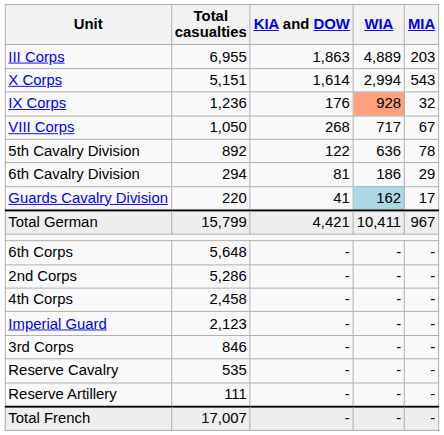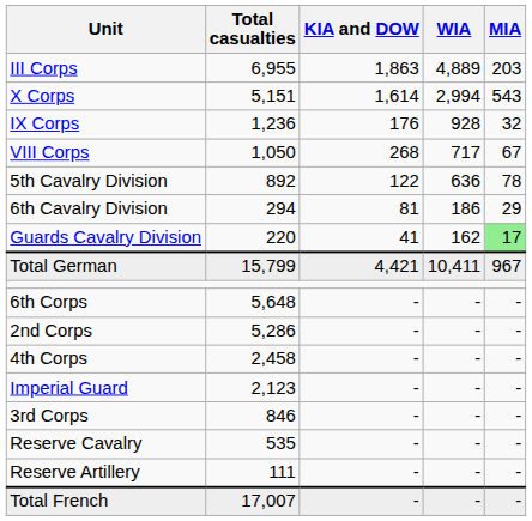IX Corps | WIA: lightsalmon background -> no background
Guards Cavalry Division | WIA: lightblue background -> no background
Guards Cavalry Division | MIA: no background -> lightgreen background
